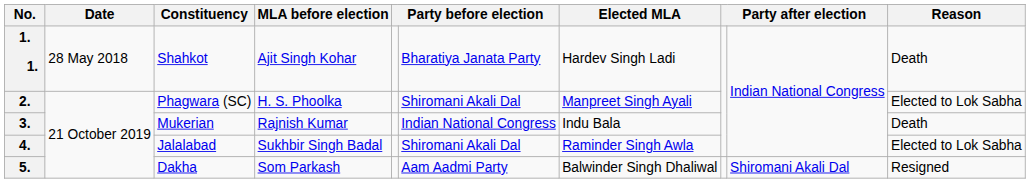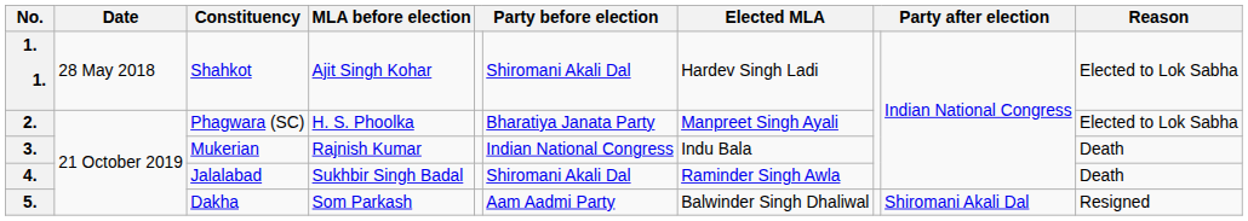1. | column 6: Bharatiya Janata Party -> Shiromani Akali Dal
1. | Reason: Death -> Elected to Lok Sabha
2. | column 6: Shiromani Akali Dal -> Bharatiya Janata Party
4. | Reason: Elected to Lok Sabha -> Death
